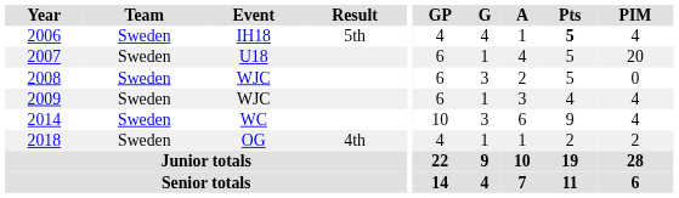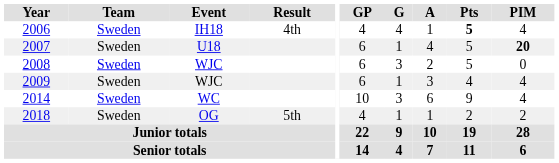2006 | Result: 5th -> 4th
2007 | PIM: normal -> bold
2018 | Result: 4th -> 5th
